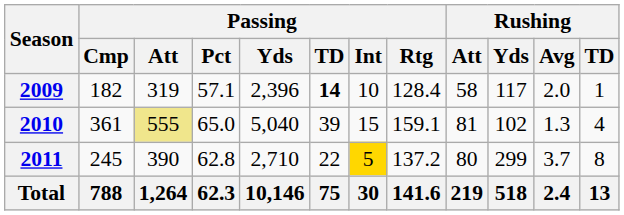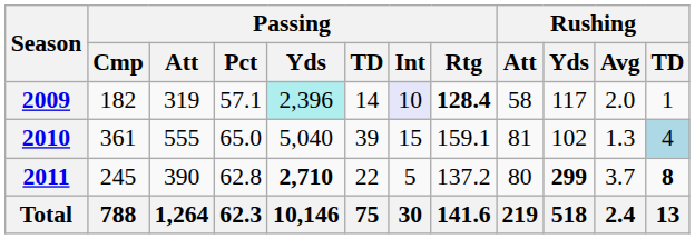2009 | Passing / Yds: no background -> paleturquoise background
2009 | Passing / TD: bold -> normal
2009 | Passing / Int: no background -> lavender background
2009 | Passing / Rtg: normal -> bold
2010 | Passing / Att: khaki background -> no background
2010 | Rushing / TD: no background -> lightblue background
2011 | Passing / Yds: normal -> bold
2011 | Passing / Int: gold background -> no background
2011 | Rushing / Yds: normal -> bold
2011 | Rushing / TD: normal -> bold
